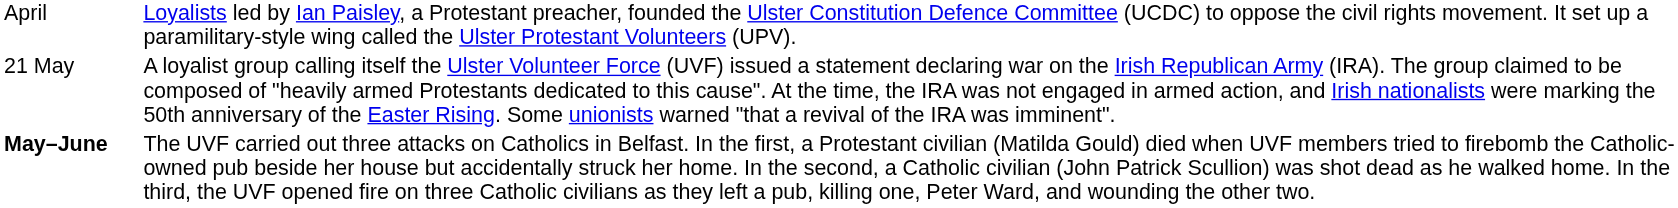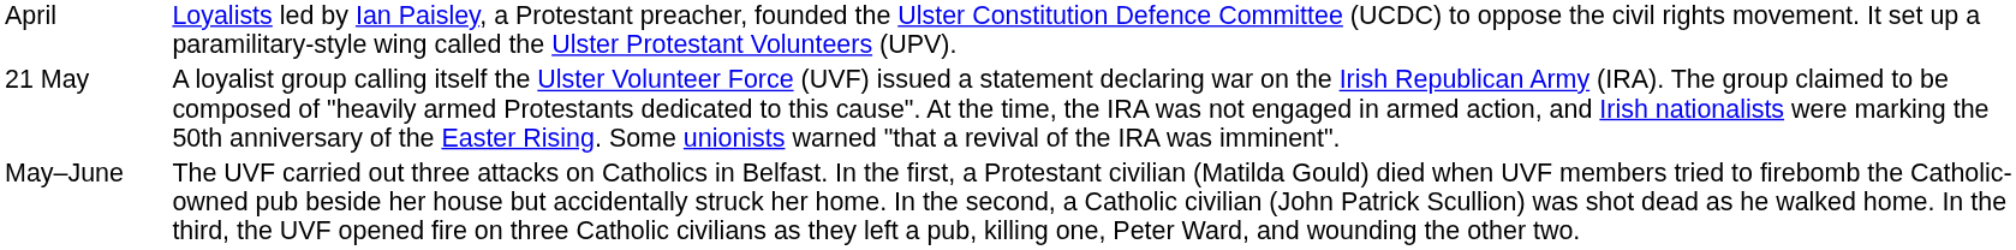May–June | column 1: bold -> normal
